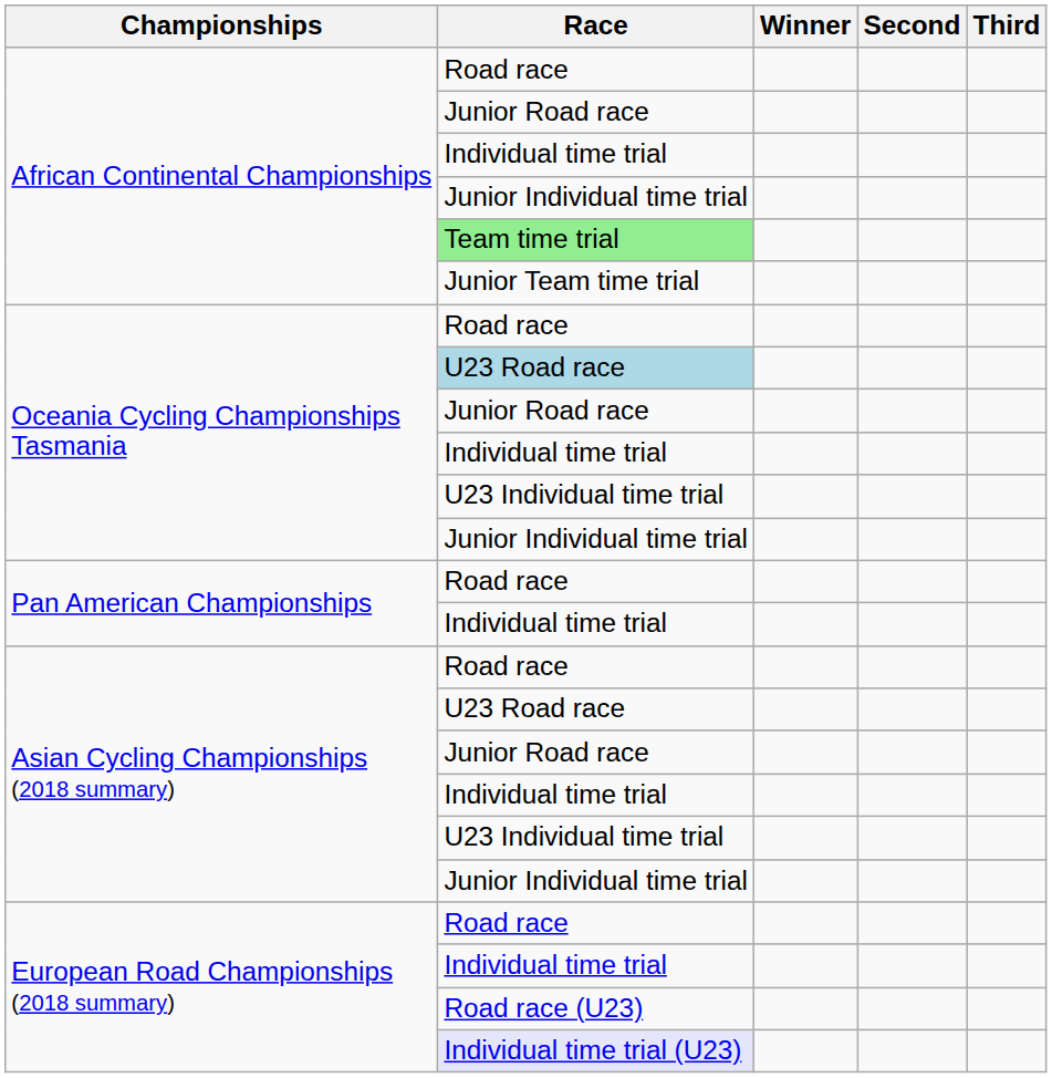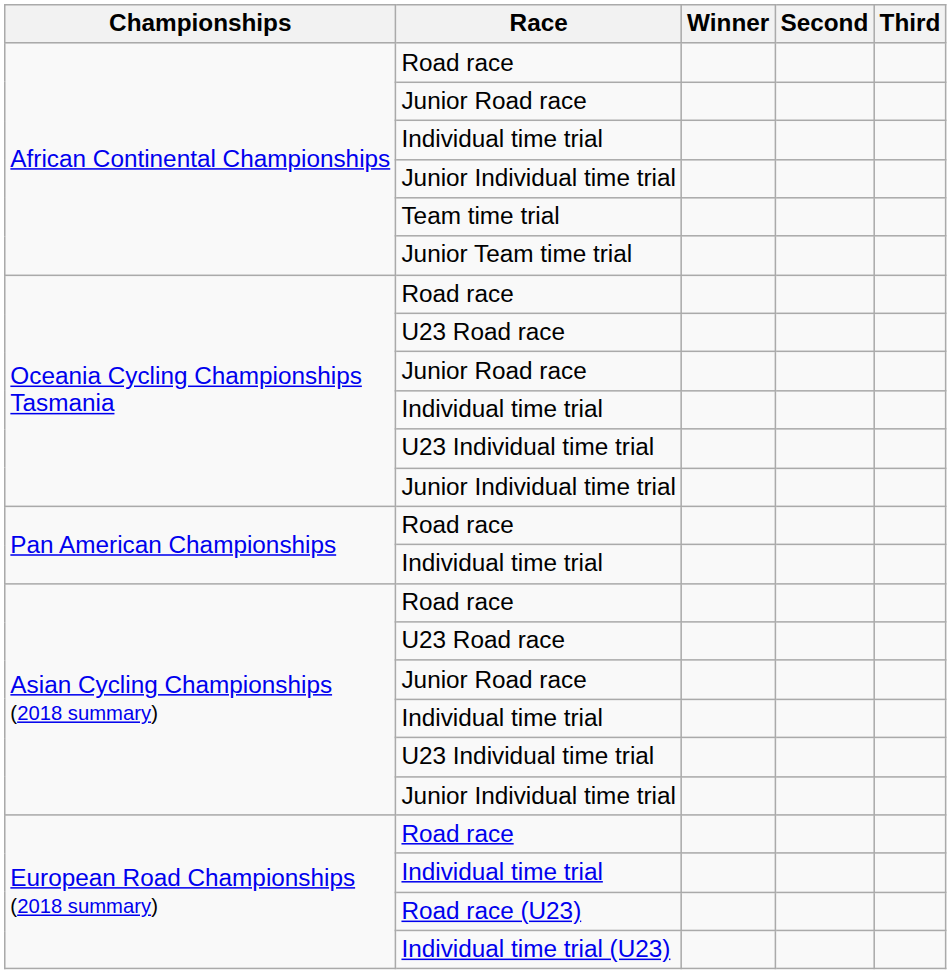Team time trial | Race: lightgreen background -> no background
Oceania Cycling Championships Tasmania / U23 Road race | Race: lightblue background -> no background
Individual time trial (U23) | Race: lavender background -> no background
